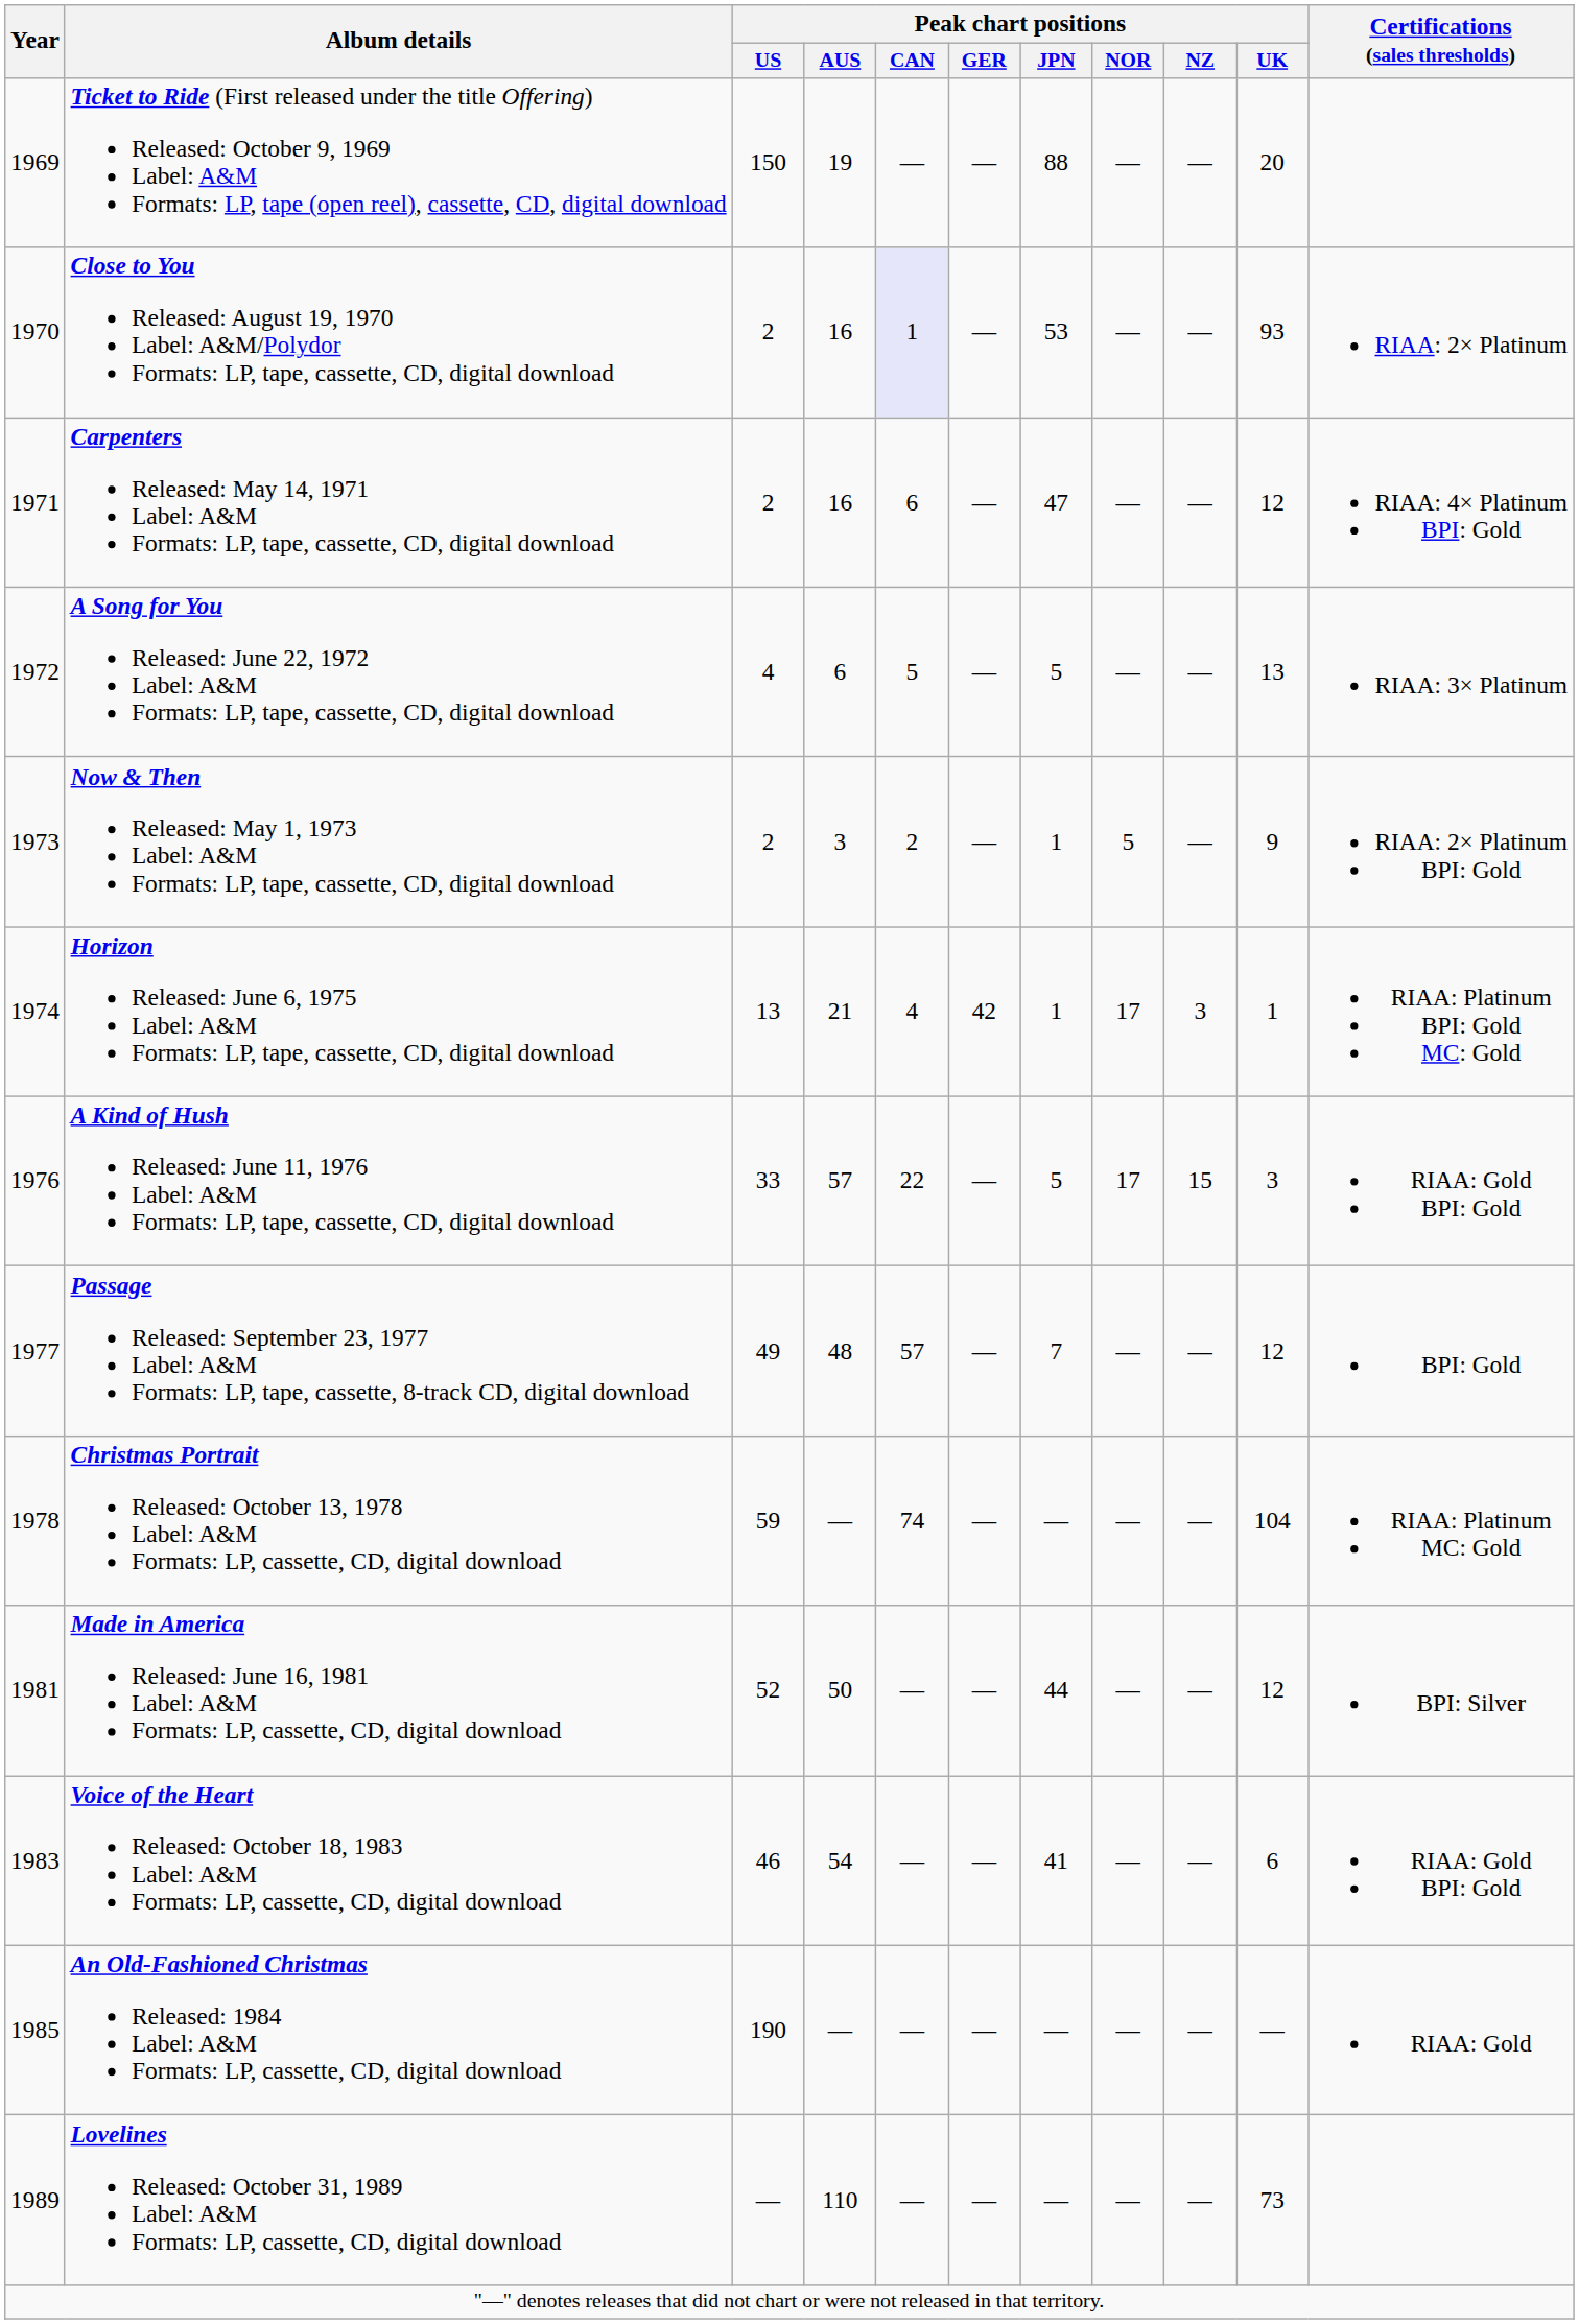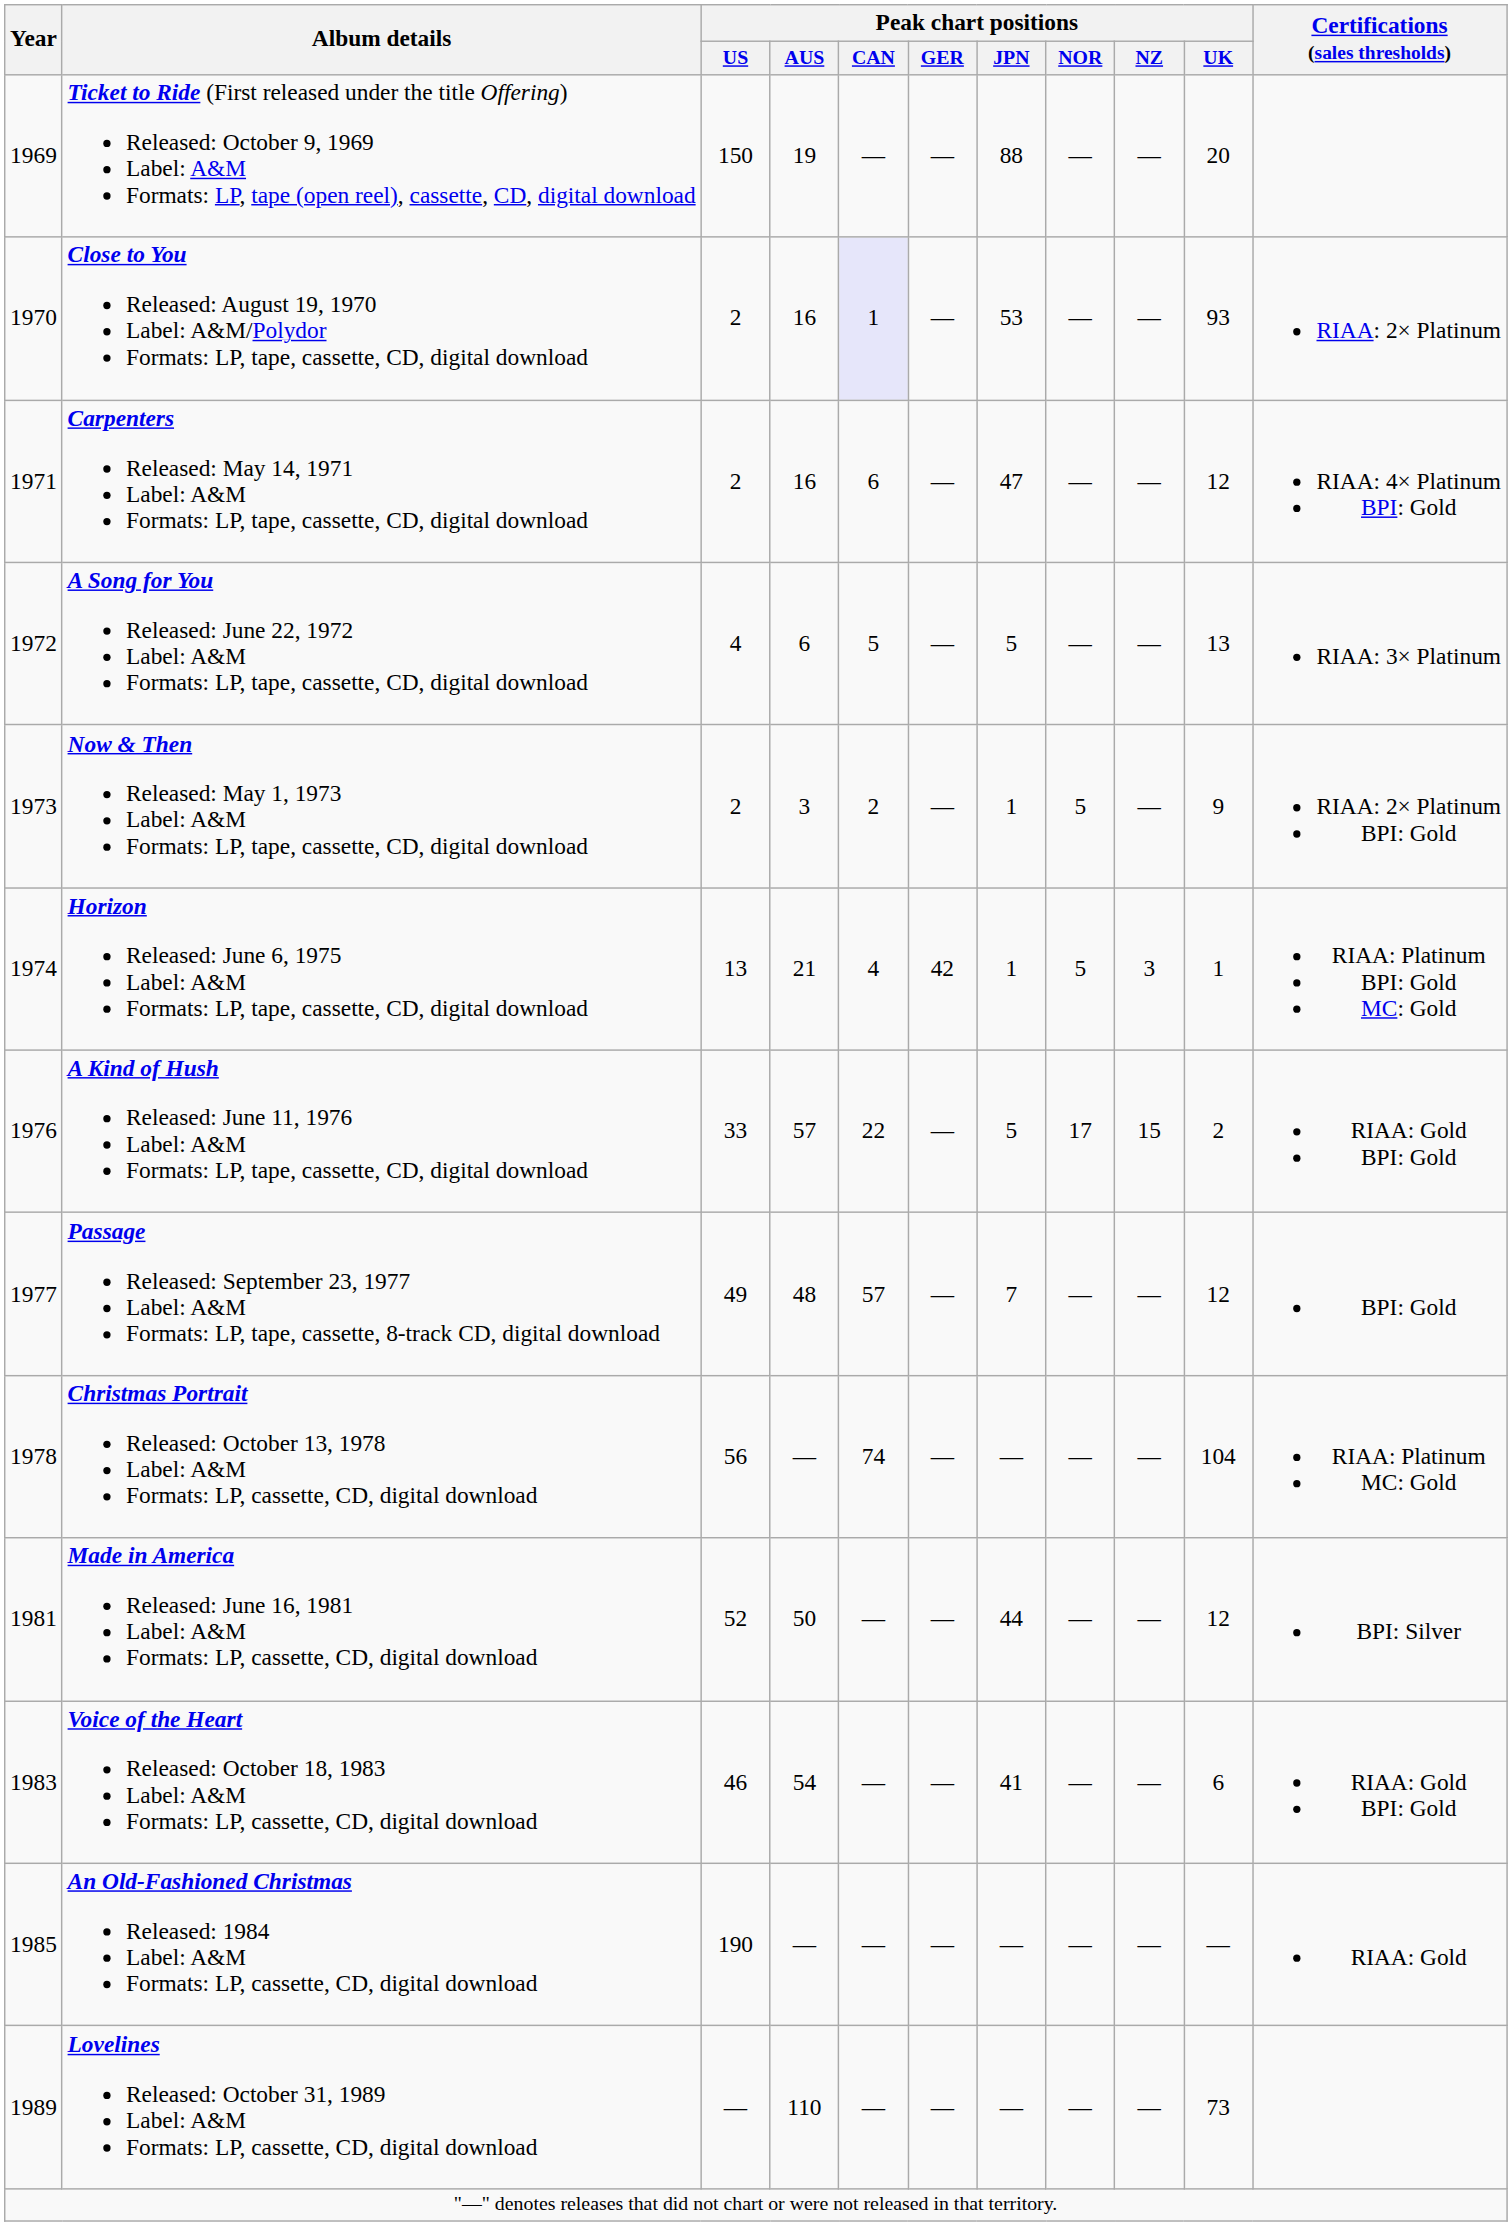row 8 | Peak chart positions / NOR: 17 -> 5
row 9 | Peak chart positions / UK: 3 -> 2
row 11 | Peak chart positions / US: 59 -> 56
